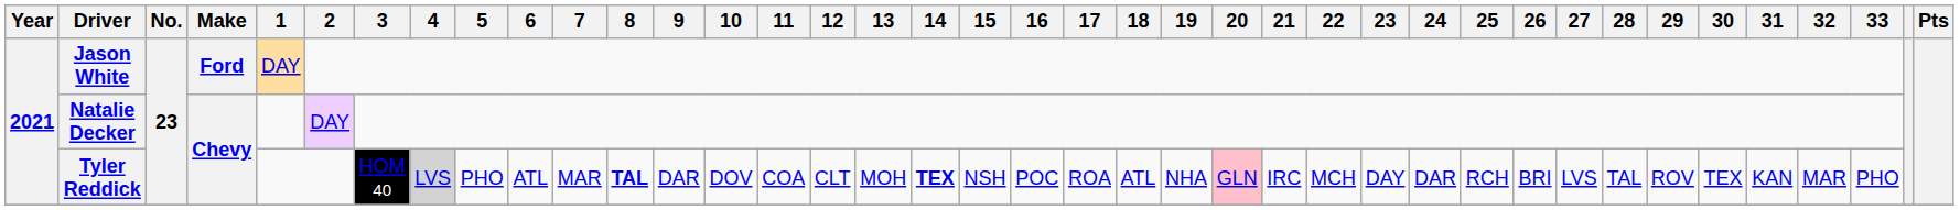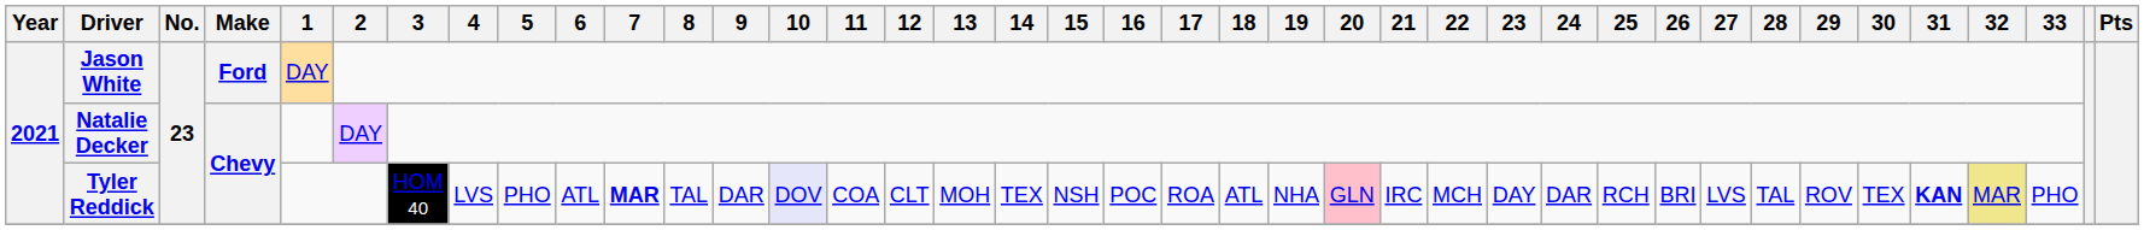Tyler Reddick | 4: lightgrey background -> no background
Tyler Reddick | 7: normal -> bold
Tyler Reddick | 8: bold -> normal
Tyler Reddick | 10: no background -> lavender background
Tyler Reddick | 14: bold -> normal
Tyler Reddick | 31: normal -> bold
Tyler Reddick | 32: no background -> khaki background
